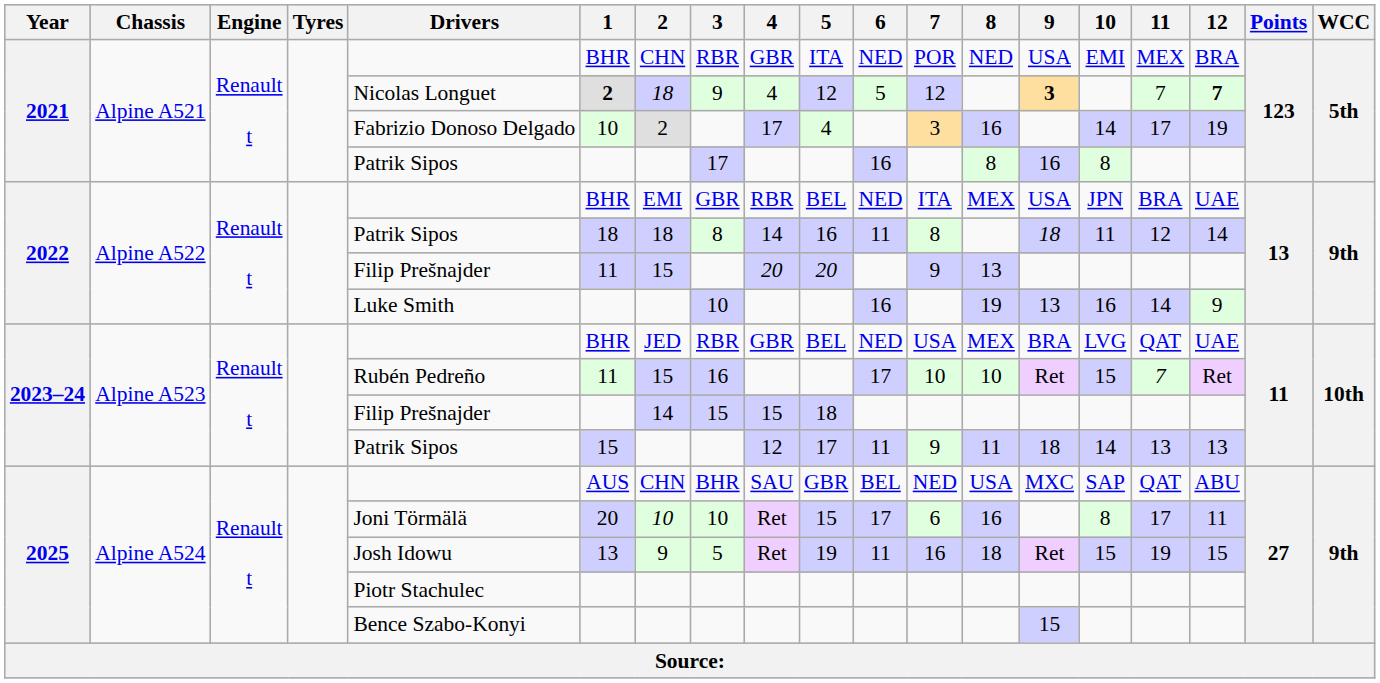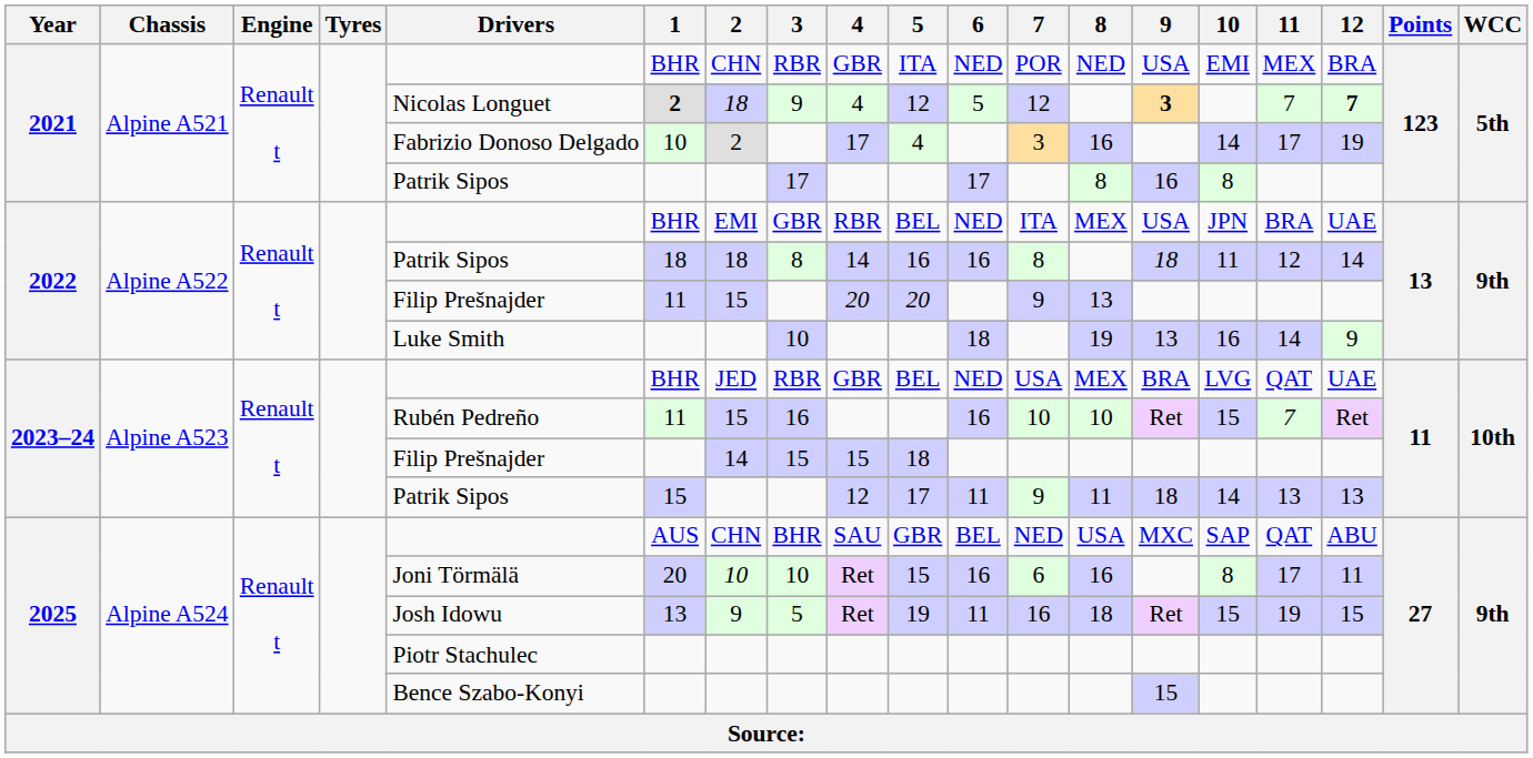row 5 | 6: 16 -> 17
row 7 | 6: 11 -> 16
row 9 | 6: 16 -> 18
row 11 | 6: 17 -> 16
row 15 | 6: 17 -> 16
